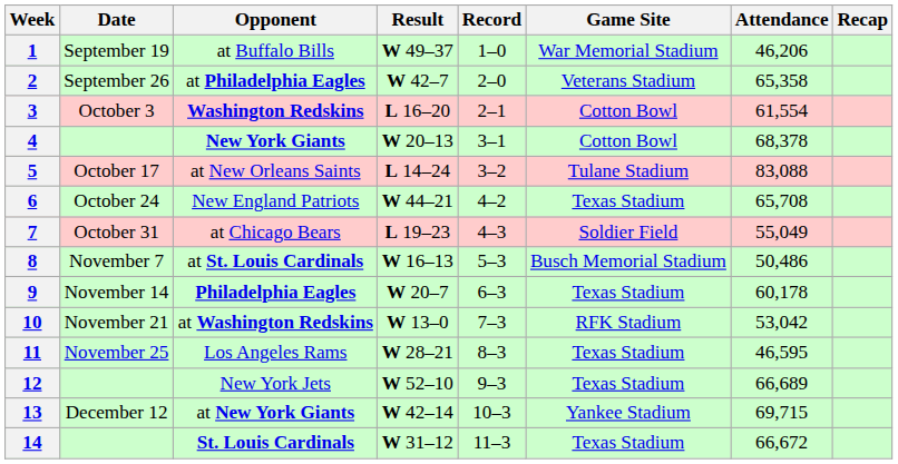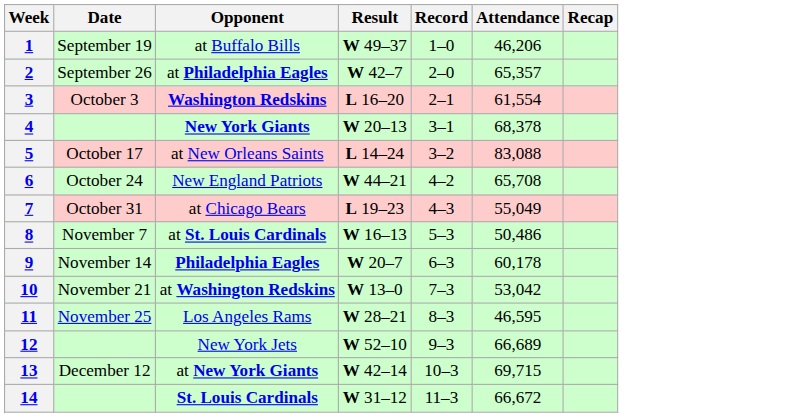- column: Game Site | War Memorial Stadium | Veterans Stadium | Cotton Bowl | Cotton Bowl | Tulane Stadium | Texas Stadium | Soldier Field | Busch Memorial Stadium | Texas Stadium | RFK Stadium | Texas Stadium | Texas Stadium | Yankee Stadium | Texas Stadium
2 | Attendance: 65,358 -> 65,357
